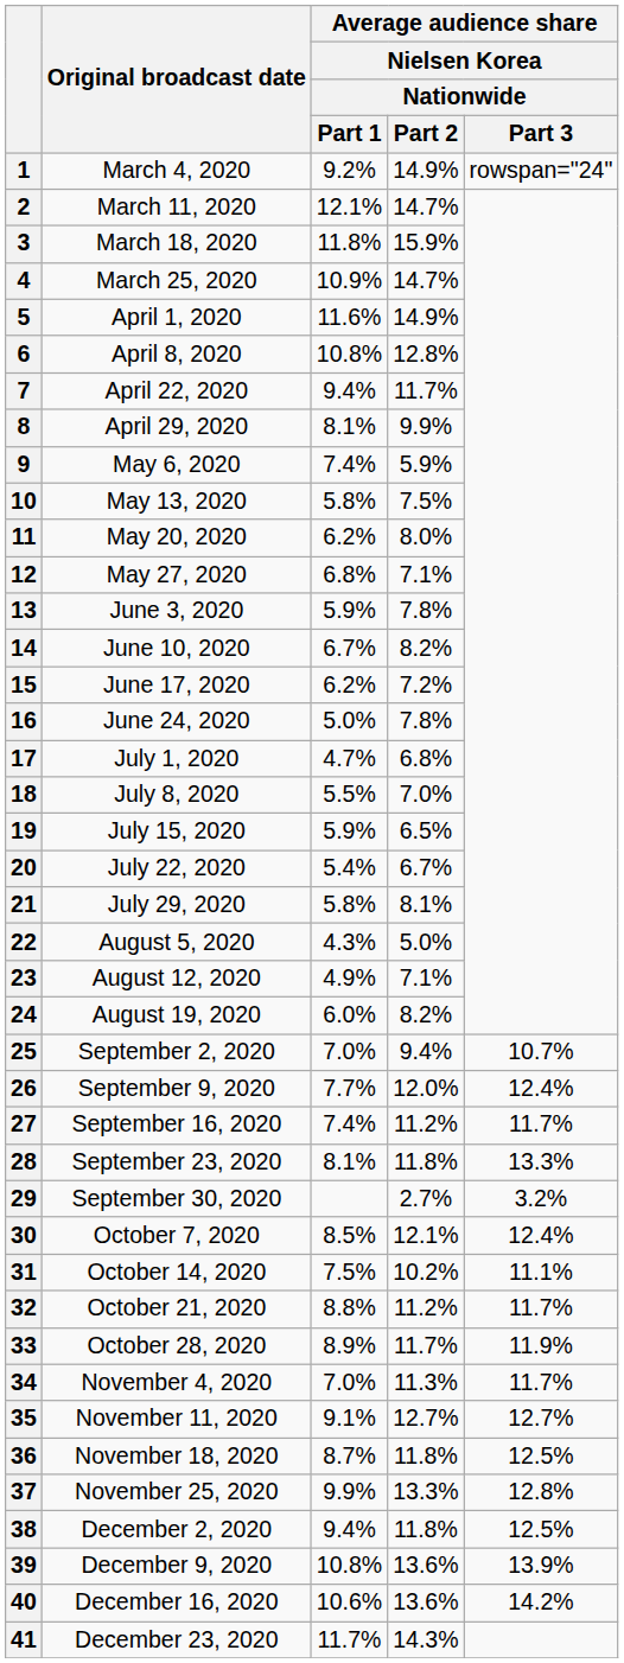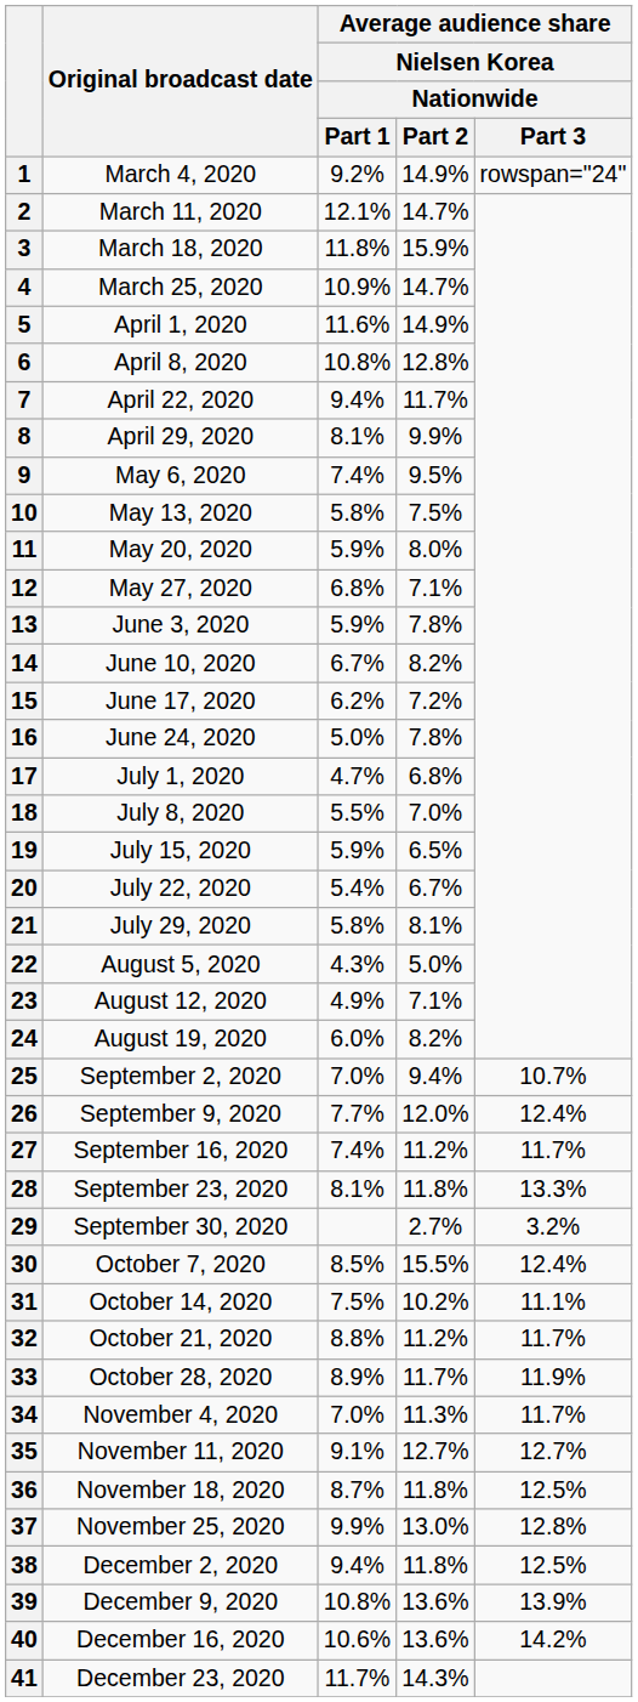9 | Average audience share / Nielsen Korea / Nationwide / Part 2: 5.9% -> 9.5%
11 | Average audience share / Nielsen Korea / Nationwide / Part 1: 6.2% -> 5.9%
30 | Average audience share / Nielsen Korea / Nationwide / Part 2: 12.1% -> 15.5%
37 | Average audience share / Nielsen Korea / Nationwide / Part 2: 13.3% -> 13.0%
